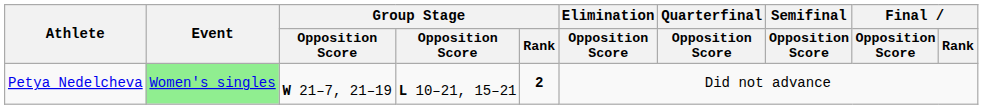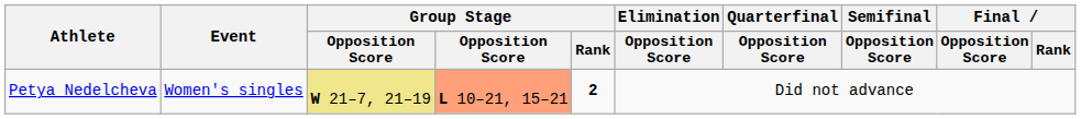Petya Nedelcheva | Event: lightgreen background -> no background
Petya Nedelcheva | column 3: no background -> khaki background
Petya Nedelcheva | column 4: no background -> lightsalmon background
